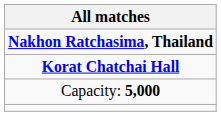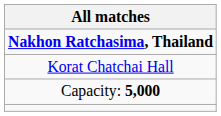row 3 | column 1: bold -> normal
